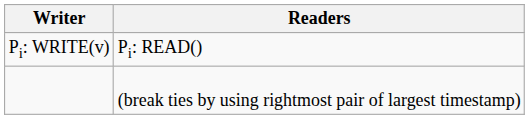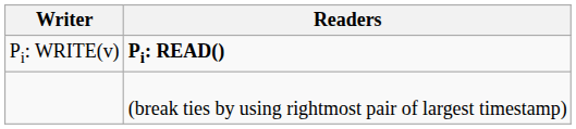Pi: WRITE(v) | Readers: normal -> bold
